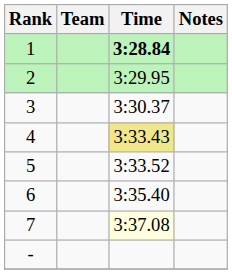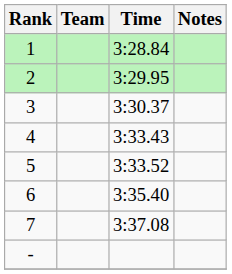1 | Time: bold -> normal
4 | Time: khaki background -> no background
7 | Time: lightyellow background -> no background
